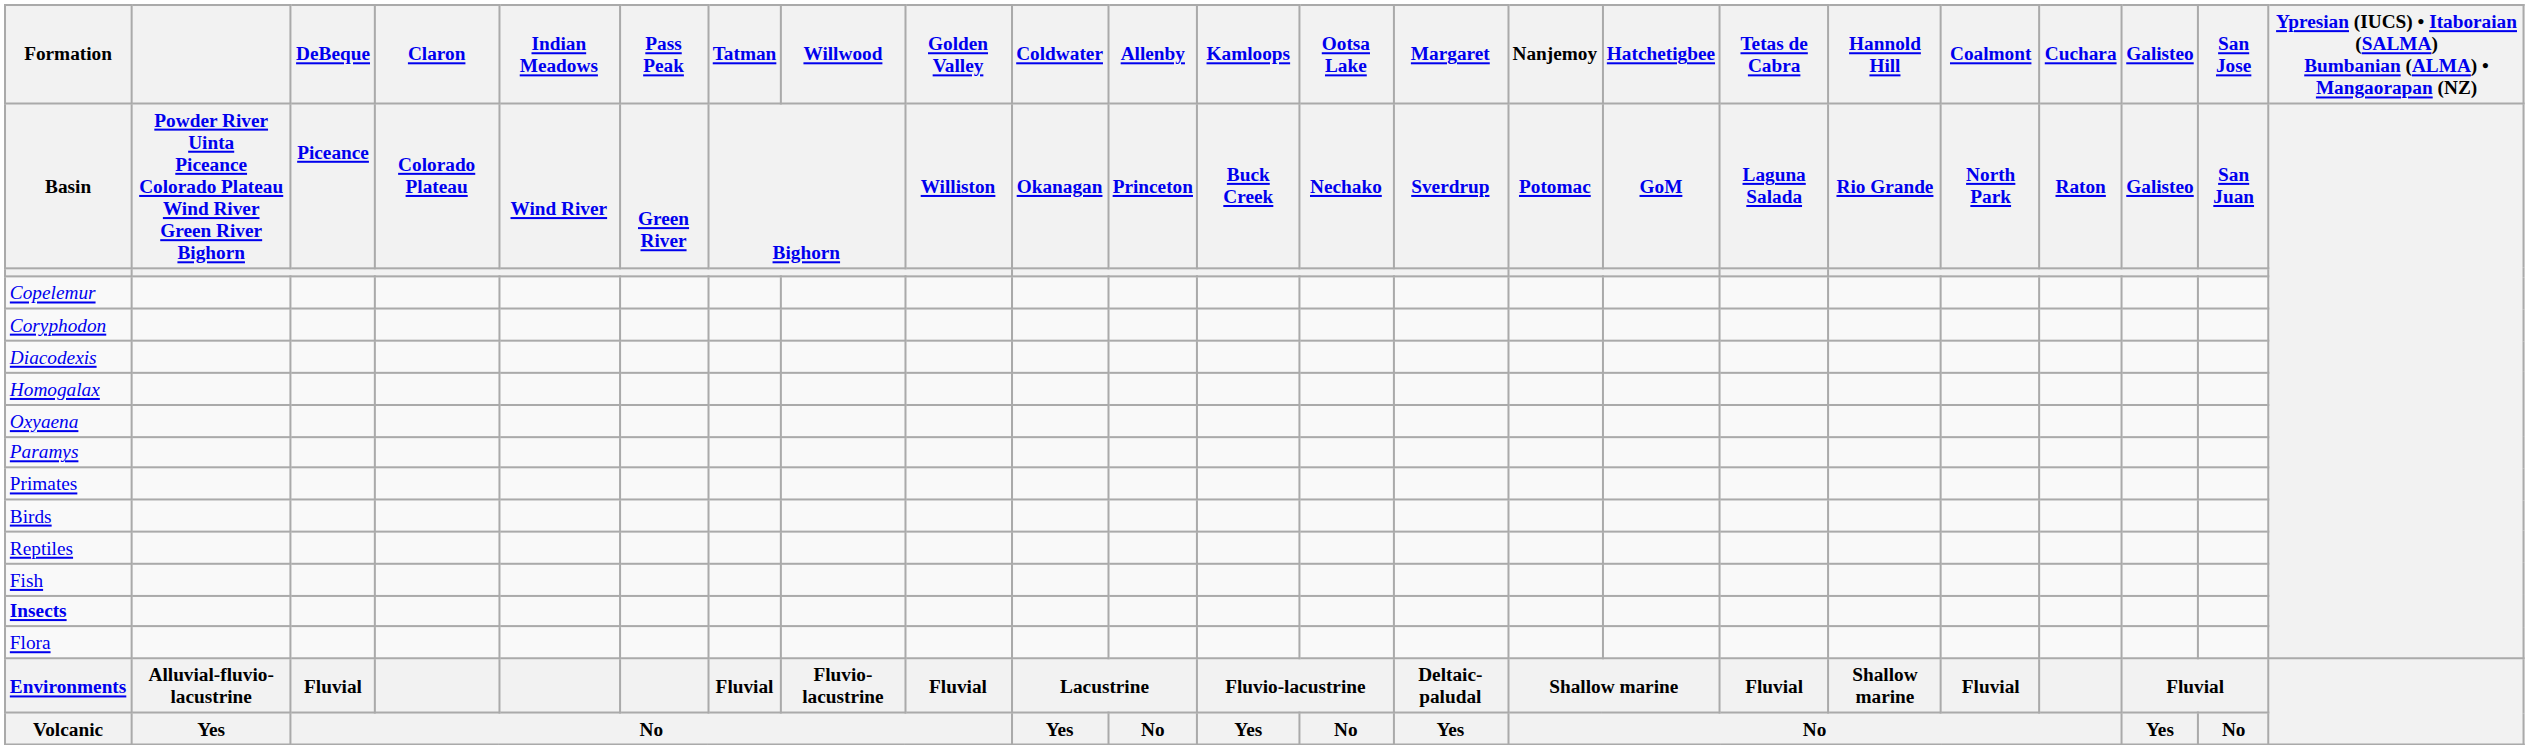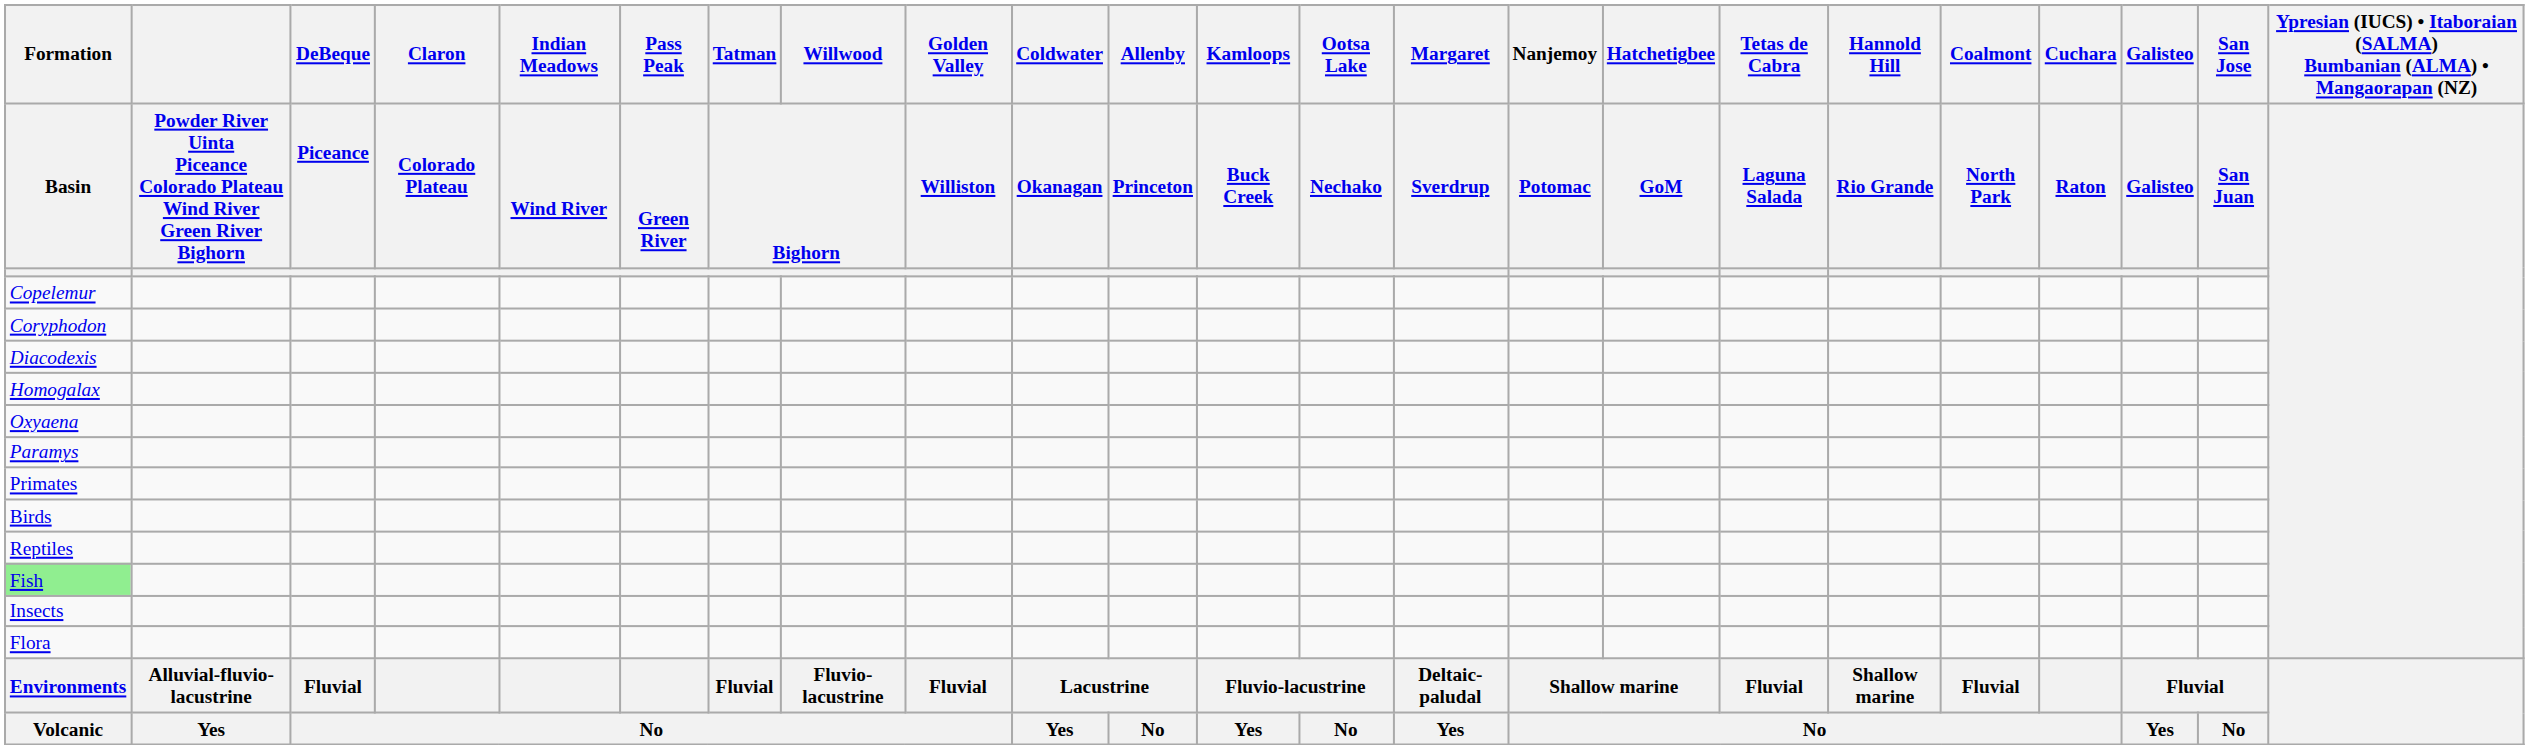Fish | Formation / Basin: no background -> lightgreen background
Insects | Formation / Basin: bold -> normal
